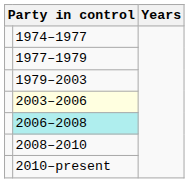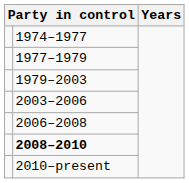2003–2006 | column 2: lightyellow background -> no background
2006–2008 | column 2: paleturquoise background -> no background
2008–2010 | column 2: normal -> bold
